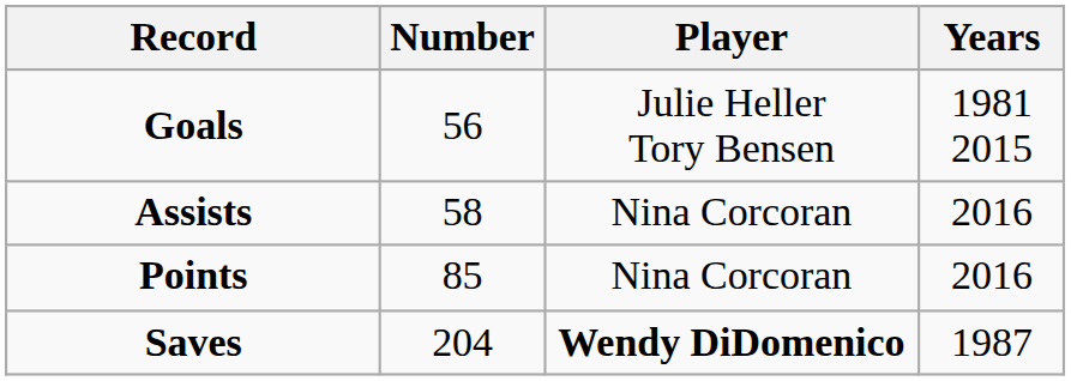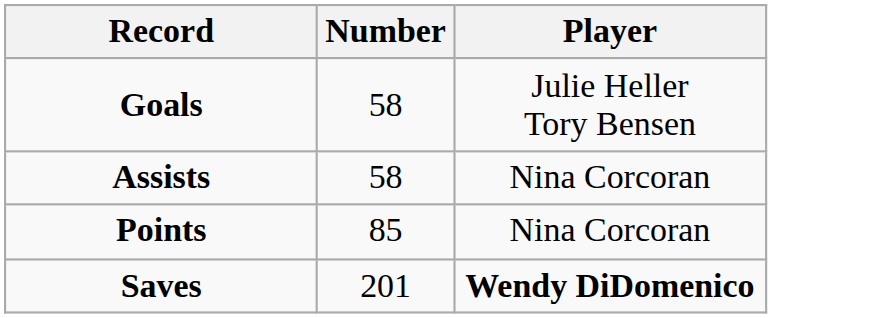- column: Years | 1981 2015 | 2016 | 2016 | 1987
Goals | Number: 56 -> 58
Saves | Number: 204 -> 201
